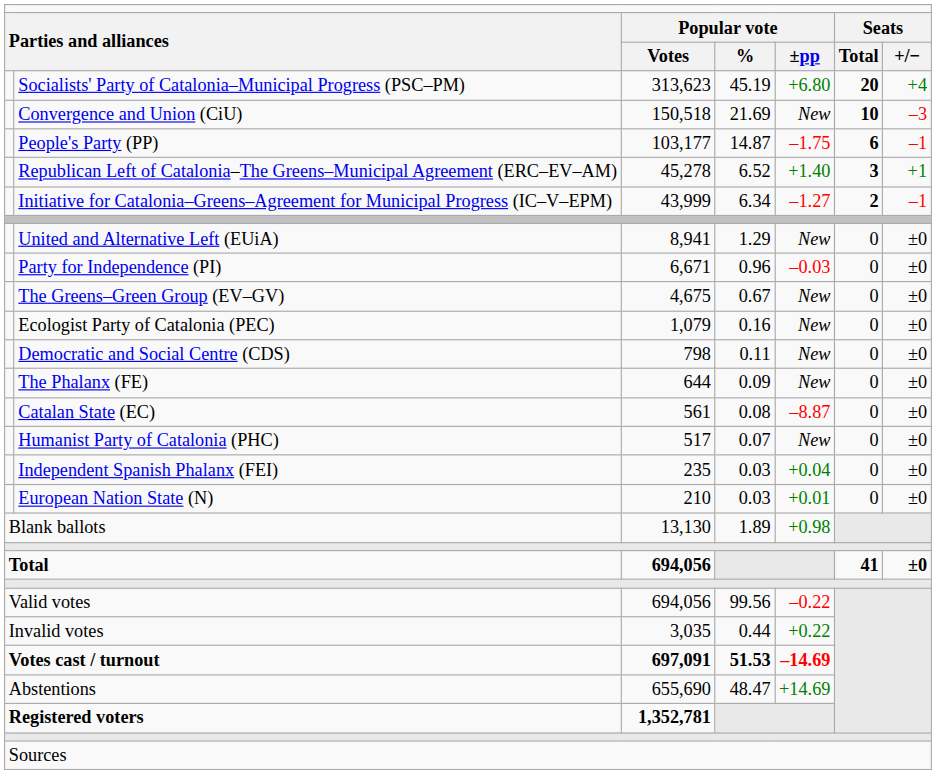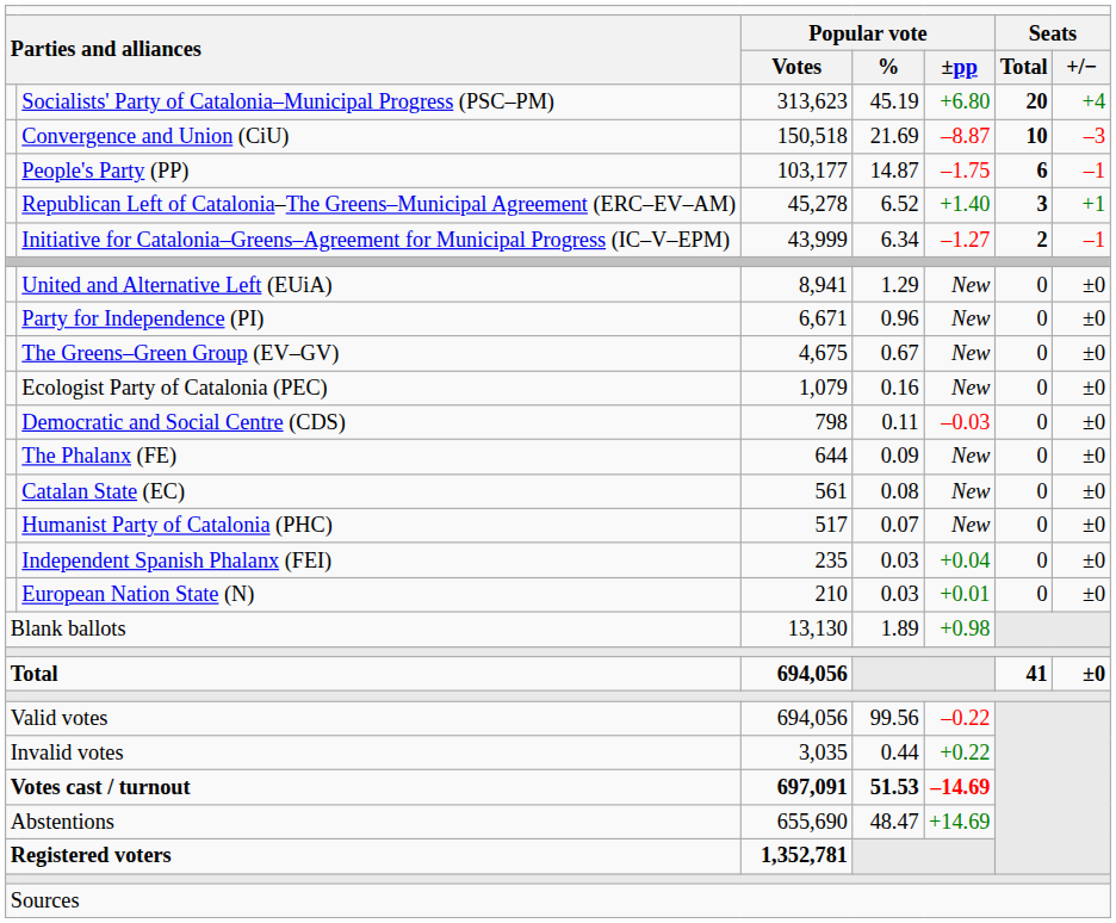Convergence and Union (CiU) | column 5: New -> –8.87
Party for Independence (PI) | column 5: –0.03 -> New
Democratic and Social Centre (CDS) | column 5: New -> –0.03
Catalan State (EC) | column 5: –8.87 -> New
